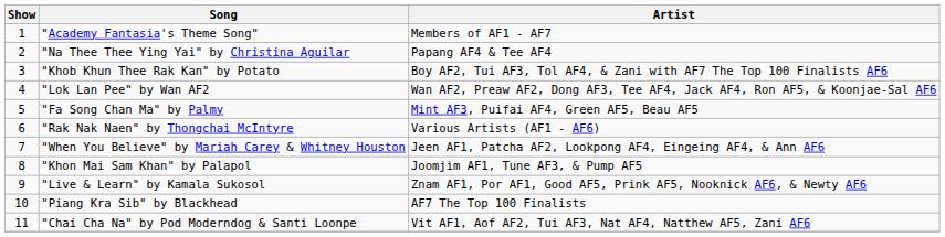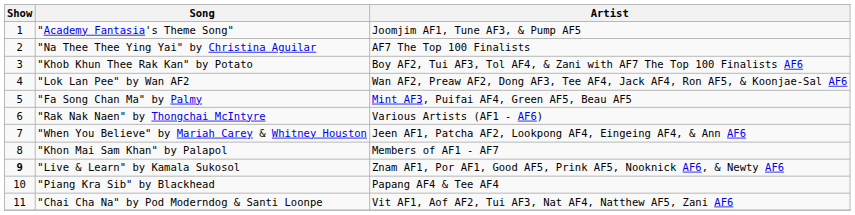"Academy Fantasia's Theme Song" | Artist: Members of AF1 - AF7 -> Joomjim AF1, Tune AF3, & Pump AF5
"Na Thee Thee Ying Yai" by Christina Aguilar | Artist: Papang AF4 & Tee AF4 -> AF7 The Top 100 Finalists
"Khon Mai Sam Khan" by Palapol | Artist: Joomjim AF1, Tune AF3, & Pump AF5 -> Members of AF1 - AF7
"Live & Learn" by Kamala Sukosol | Show: normal -> bold
"Piang Kra Sib" by Blackhead | Artist: AF7 The Top 100 Finalists -> Papang AF4 & Tee AF4
